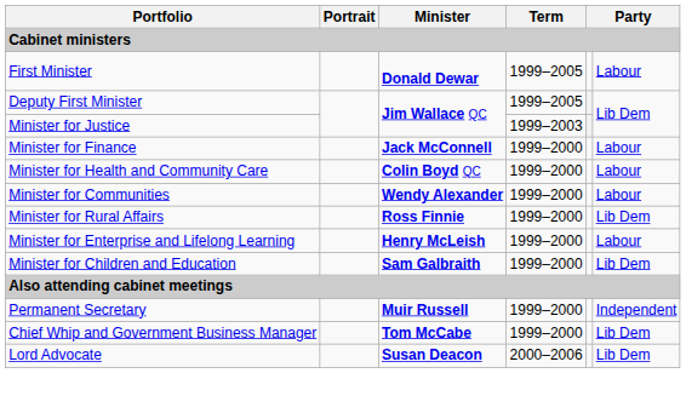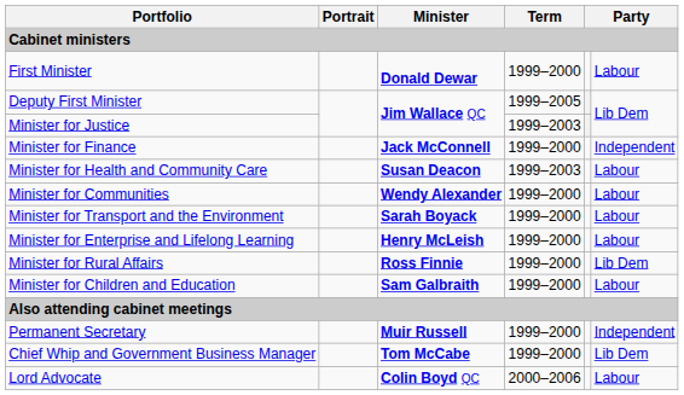First Minister | Term: 1999–2005 -> 1999–2000
Minister for Finance | column 6: Labour -> Independent
Minister for Health and Community Care | Minister: Colin Boyd QC -> Susan Deacon
Minister for Health and Community Care | Term: 1999–2000 -> 1999–2003
+ row: Minister for Transport and the Environment | Sarah Boyack | 1999–2000 | Labour
rows swapped: Minister for Enterprise and Lifelong Learning <-> Minister for Rural Affairs
Minister for Children and Education | column 6: Lib Dem -> Labour
Lord Advocate | Minister: Susan Deacon -> Colin Boyd QC
Lord Advocate | column 6: Lib Dem -> Labour
